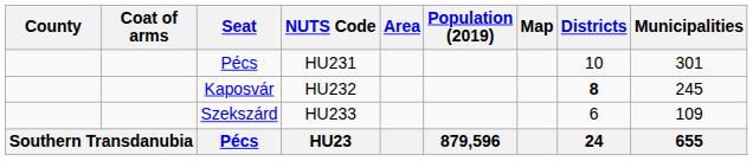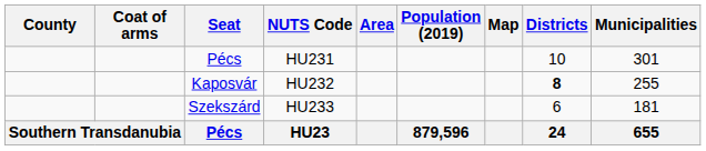Kaposvár | Municipalities: 245 -> 255
Szekszárd | Municipalities: 109 -> 181
